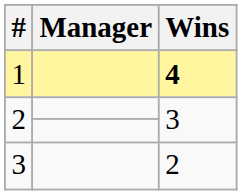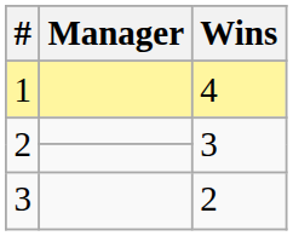1 | Wins: bold -> normal
